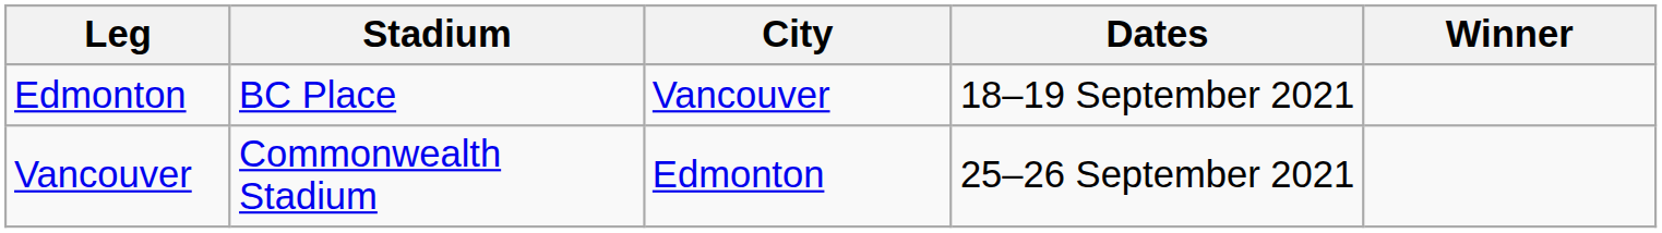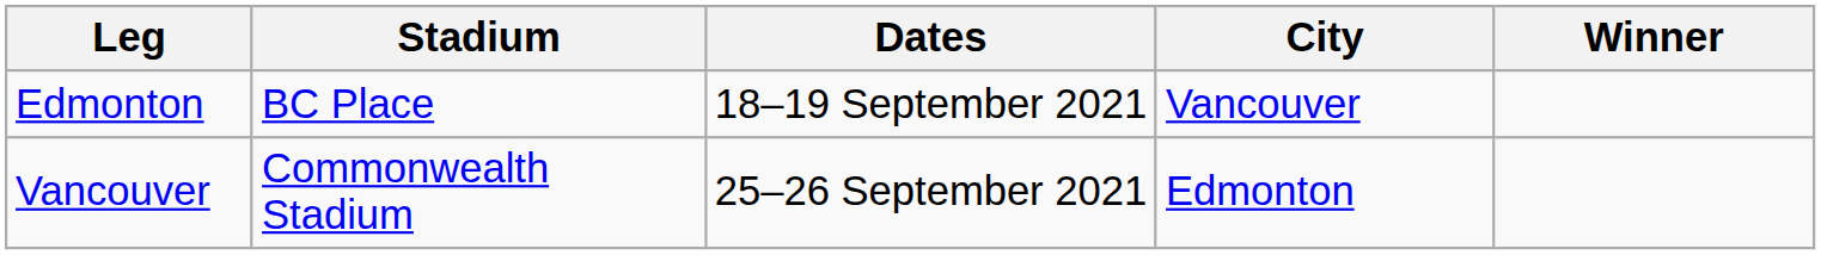columns swapped: City <-> Dates
